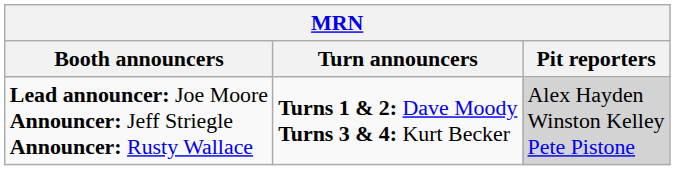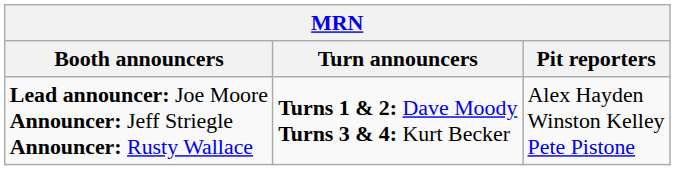row 3 | Pit reporters: lightgrey background -> no background
